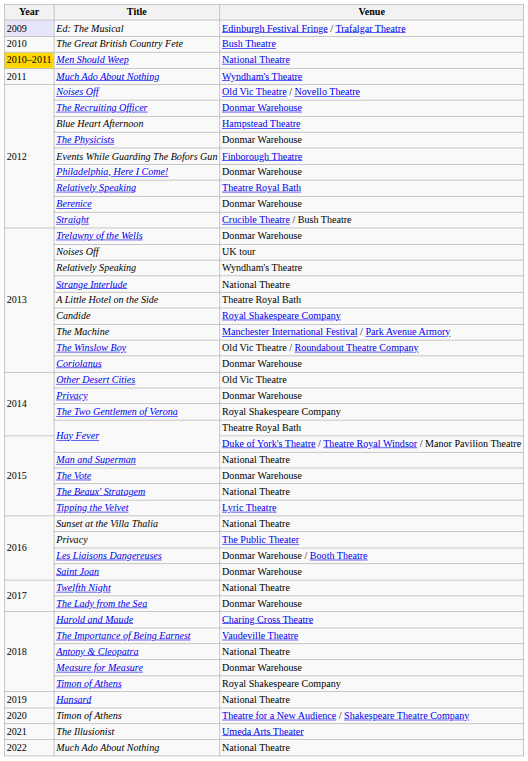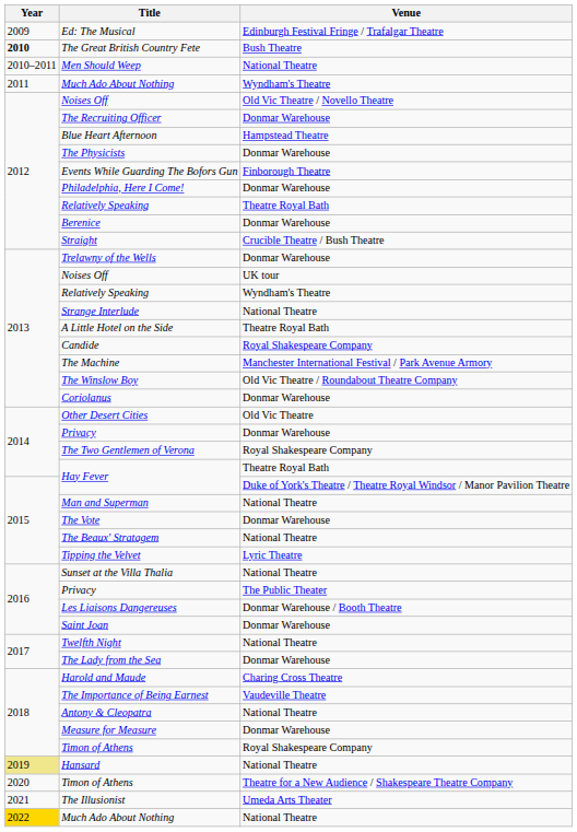Ed: The Musical | Year: lavender background -> no background
The Great British Country Fete | Year: normal -> bold
Men Should Weep | Year: gold background -> no background
Hansard | Year: no background -> khaki background
Much Ado About Nothing / National Theatre | Year: no background -> gold background
